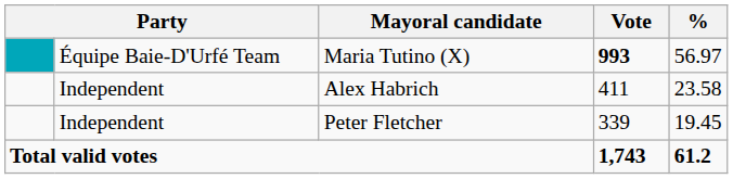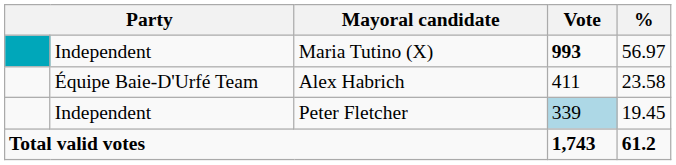Maria Tutino (X) | column 2: Équipe Baie-D'Urfé Team -> Independent
Alex Habrich | column 2: Independent -> Équipe Baie-D'Urfé Team
Peter Fletcher | Vote: no background -> lightblue background
